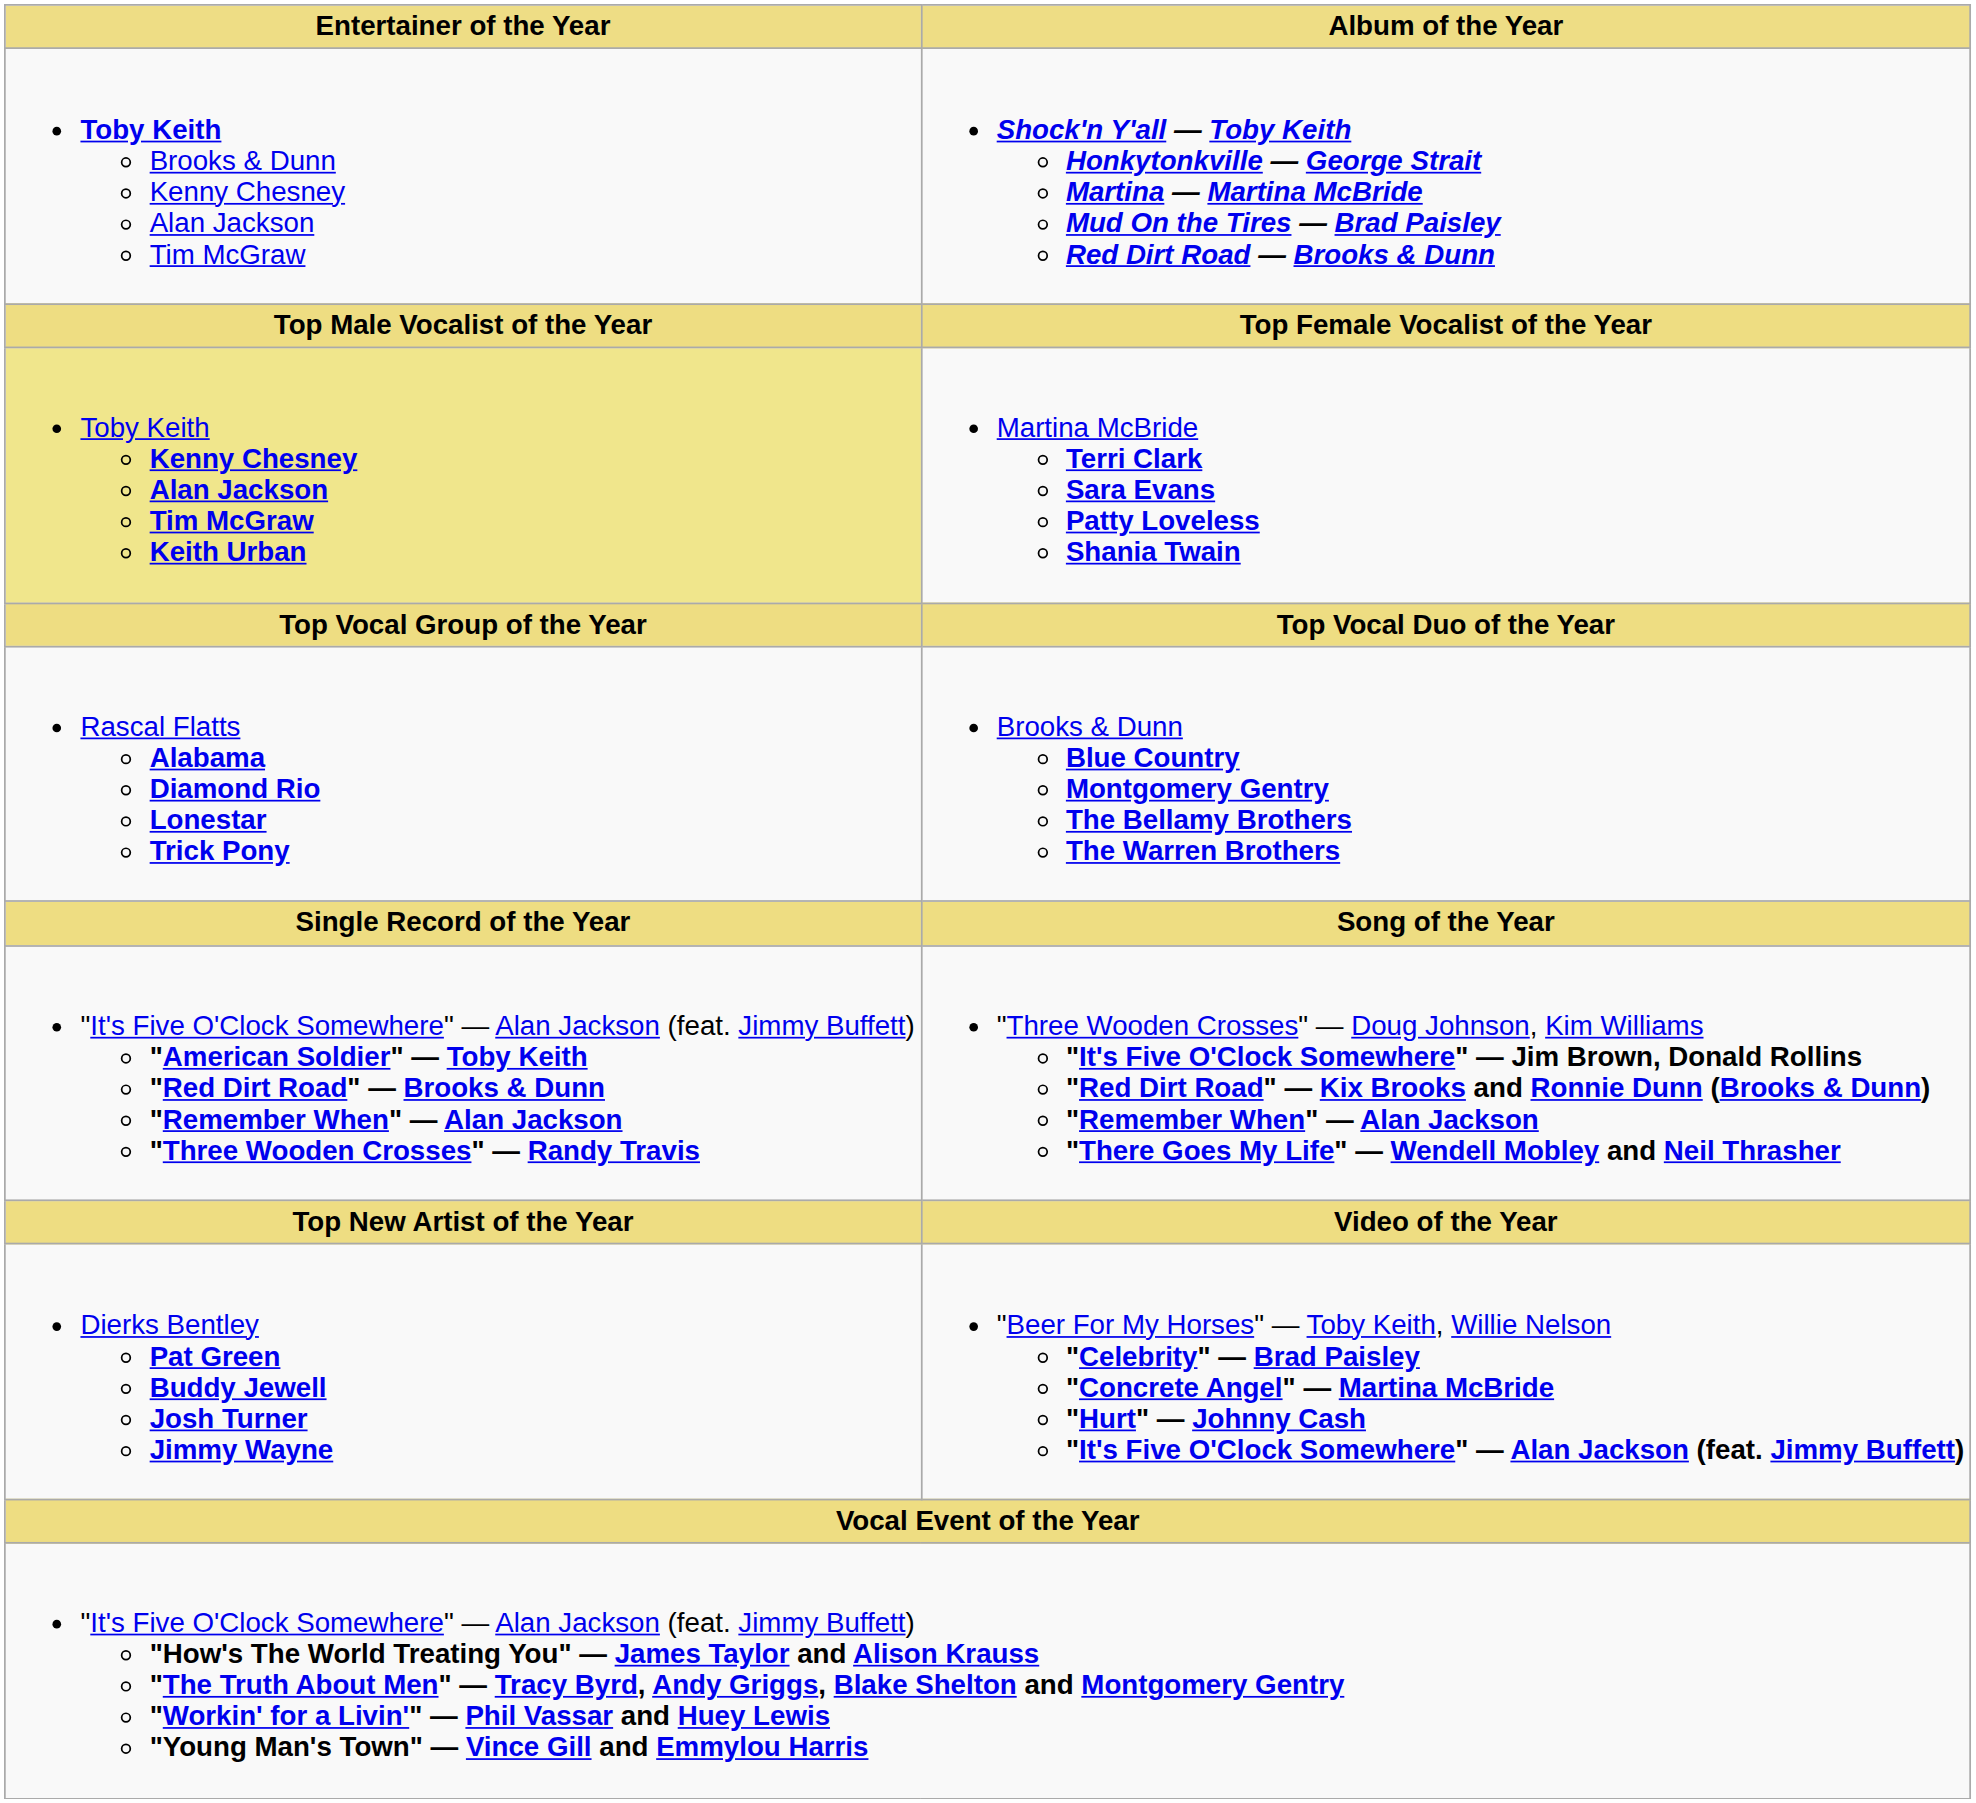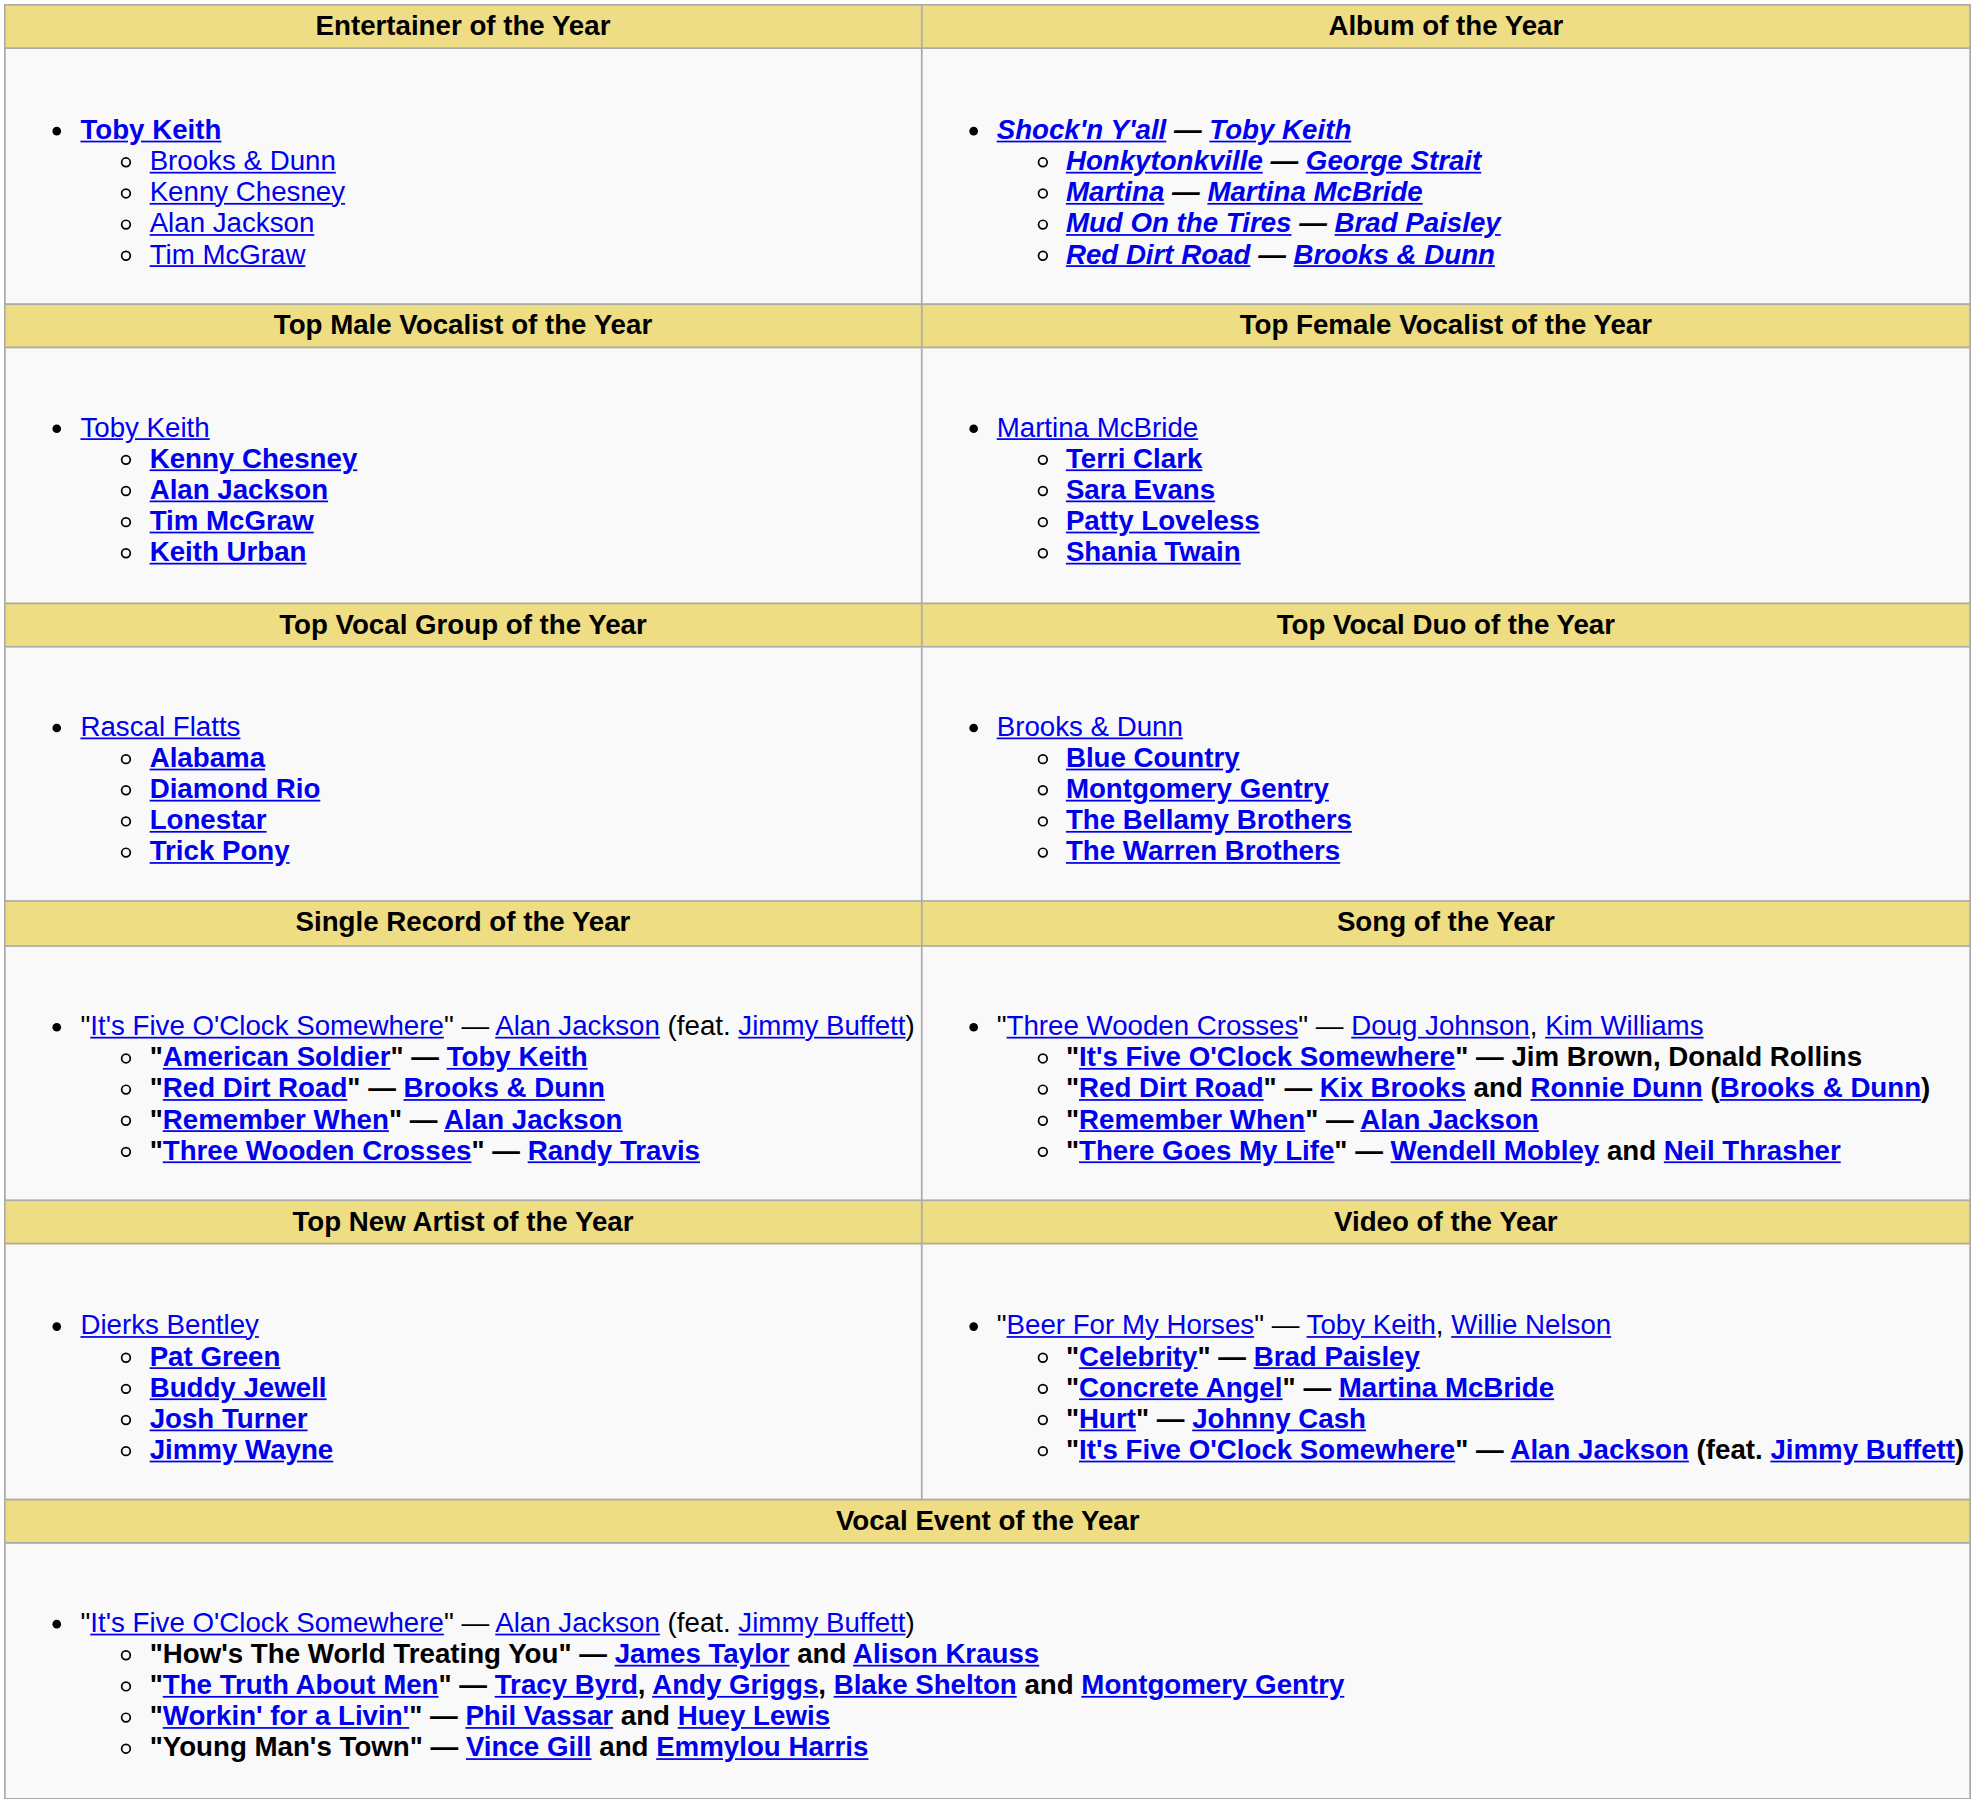Toby Keith Kenny Chesney Alan Jackson Tim McGraw Keith Urban | Entertainer of the Year: khaki background -> no background
